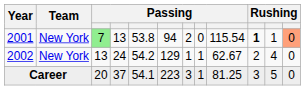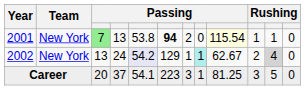2001 | column 6: normal -> bold
2001 | column 9: no background -> lightyellow background
2001 | column 10: bold -> normal
2001 | column 12: lightsalmon background -> no background
2002 | column 5: no background -> lavender background
2002 | column 8: no background -> paleturquoise background
2002 | column 11: no background -> lightgrey background
